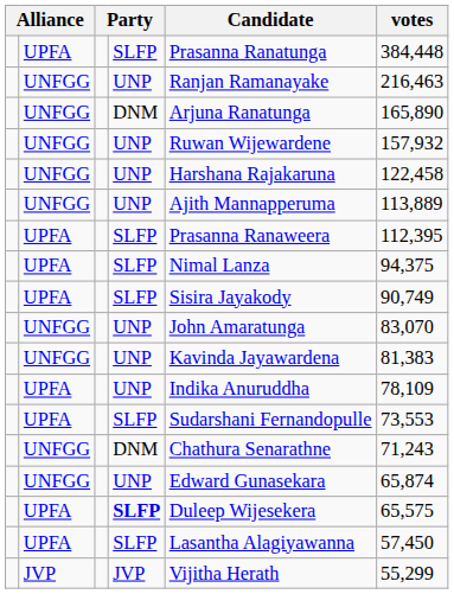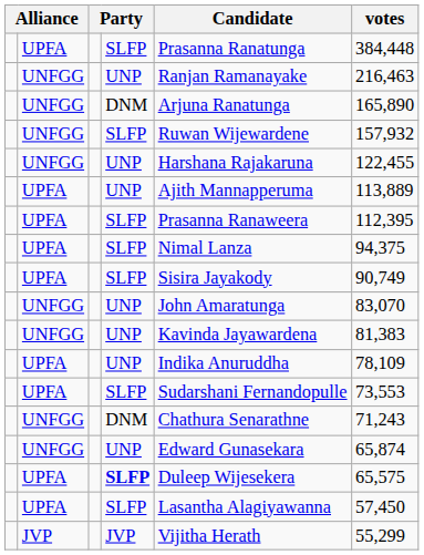row 5 | column 4: UNP -> SLFP
row 6 | votes: 122,458 -> 122,455
row 7 | column 2: UNFGG -> UPFA
